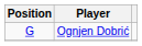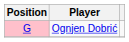Ognjen Dobrić | Position: no background -> pink background
